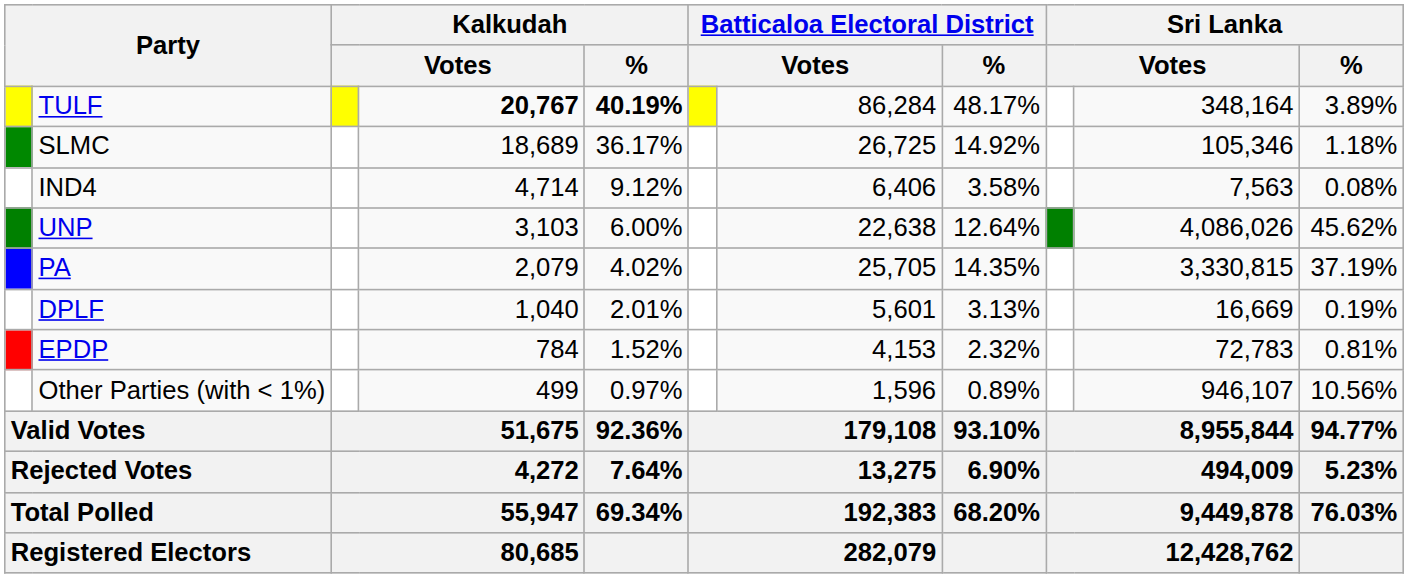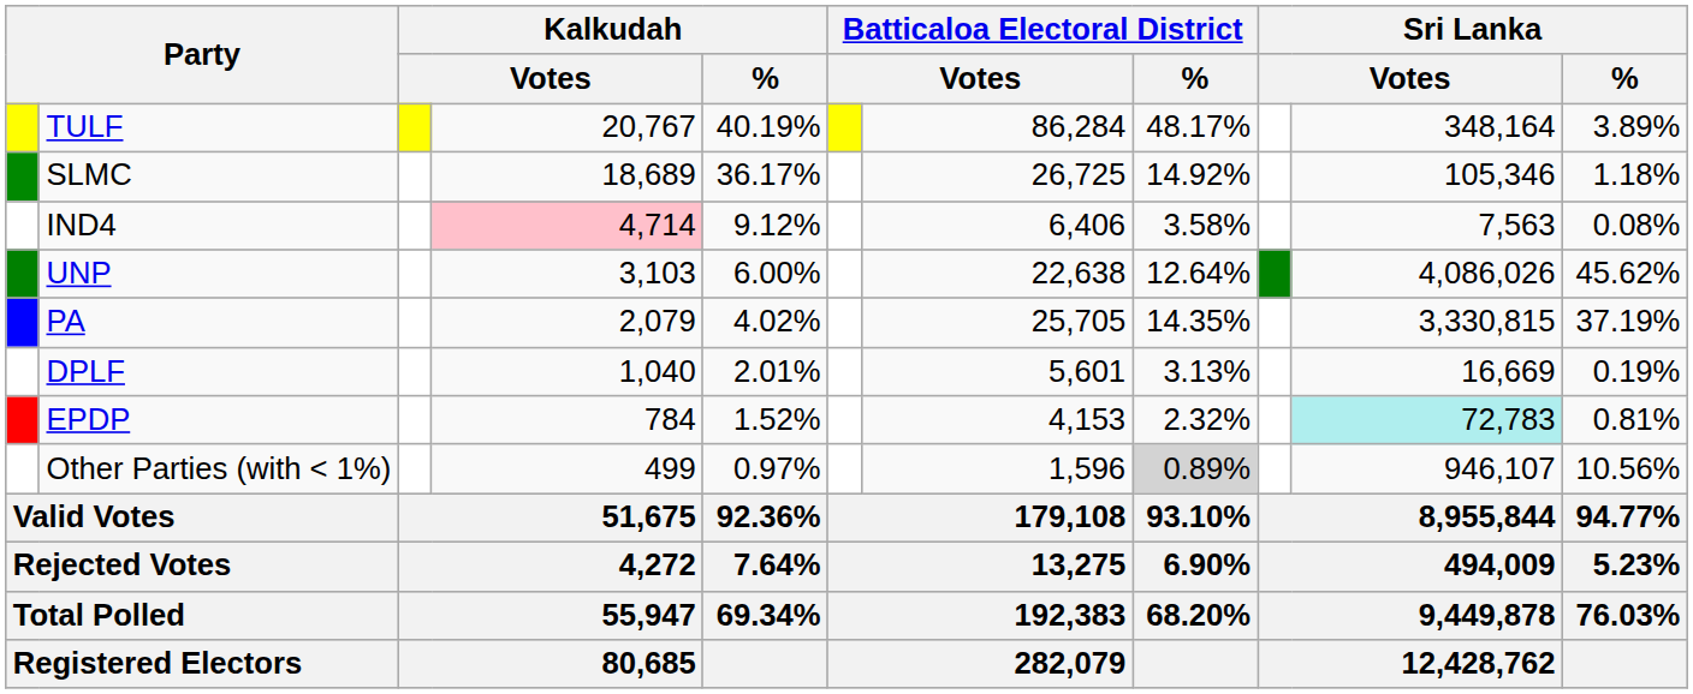TULF | column 4: bold -> normal
TULF | Kalkudah / %: bold -> normal
IND4 | column 4: no background -> pink background
EPDP | column 10: no background -> paleturquoise background
Other Parties (with < 1%) | Batticaloa Electoral District / %: no background -> lightgrey background
